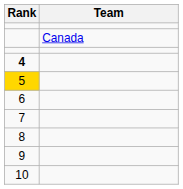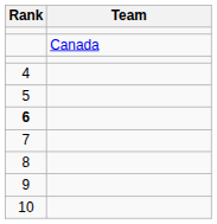row 5 | Rank: bold -> normal
row 6 | Rank: gold background -> no background
row 7 | Rank: normal -> bold
